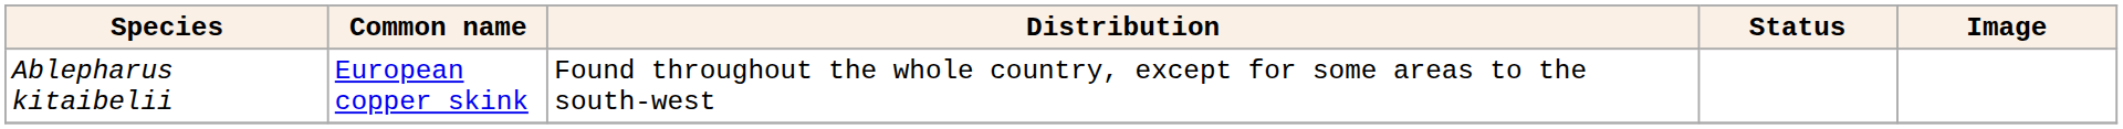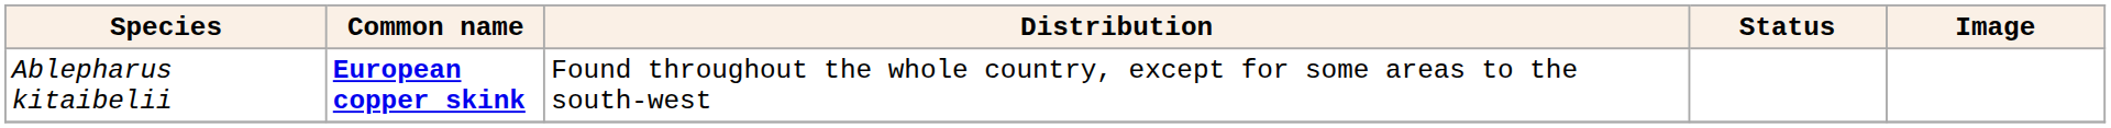Ablepharus kitaibelii | Common name: normal -> bold
